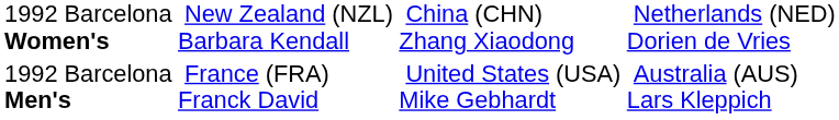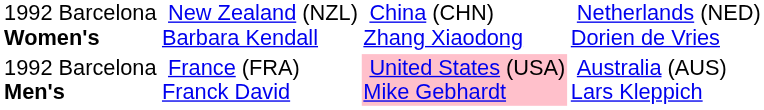1992 Barcelona Men's | column 3: no background -> pink background
